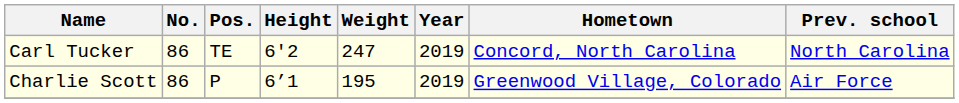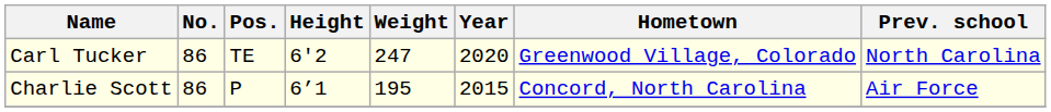Carl Tucker | Year: 2019 -> 2020
Carl Tucker | Hometown: Concord, North Carolina -> Greenwood Village, Colorado
Charlie Scott | Year: 2019 -> 2015
Charlie Scott | Hometown: Greenwood Village, Colorado -> Concord, North Carolina
